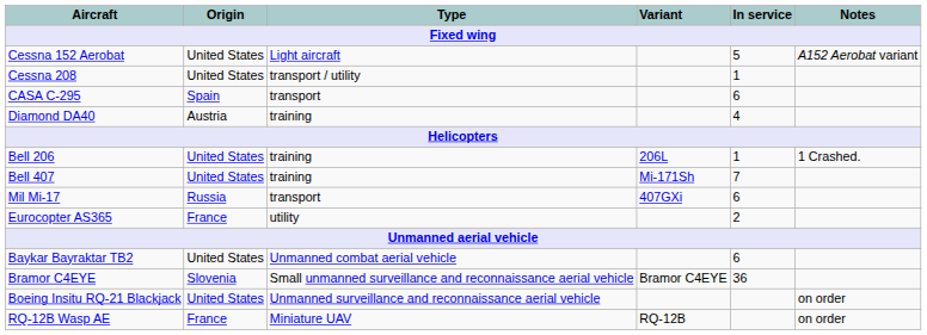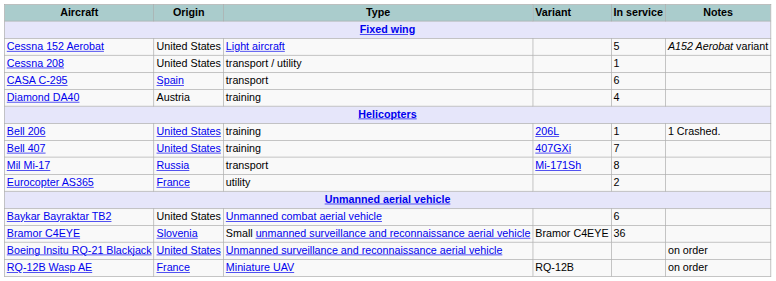Bell 407 | Variant: Mi-171Sh -> 407GXi
Mil Mi-17 | Variant: 407GXi -> Mi-171Sh
Mil Mi-17 | In service: 6 -> 8
